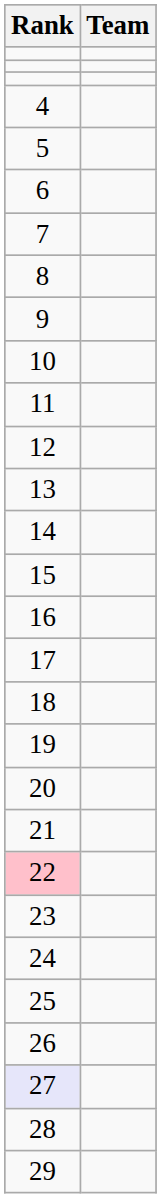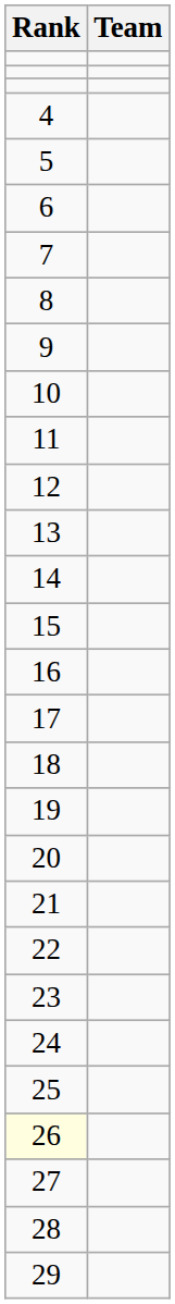row 23 | Rank: pink background -> no background
row 27 | Rank: no background -> lightyellow background
row 28 | Rank: lavender background -> no background
